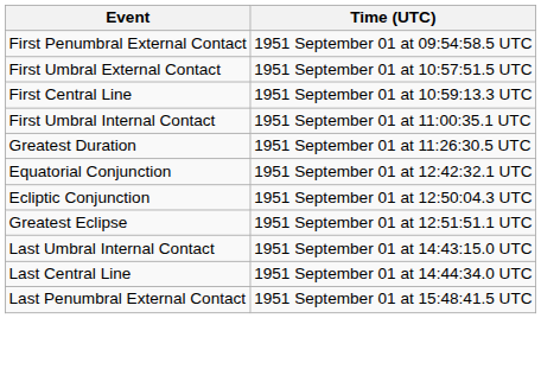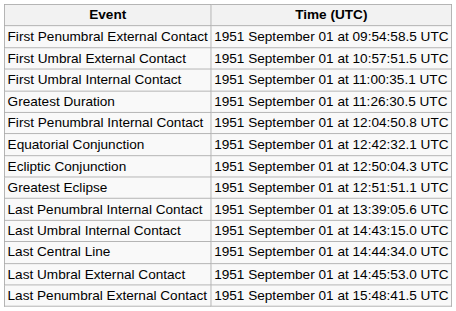- row: First Central Line | 1951 September 01 at 10:59:13.3 UTC
+ row: First Penumbral Internal Contact | 1951 September 01 at 12:04:50.8 UTC
+ row: Last Penumbral Internal Contact | 1951 September 01 at 13:39:05.6 UTC
+ row: Last Umbral External Contact | 1951 September 01 at 14:45:53.0 UTC
